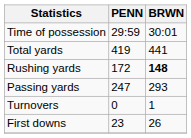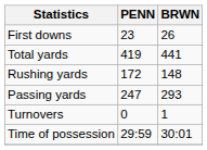rows swapped: First downs <-> Time of possession
Rushing yards | BRWN: bold -> normal
